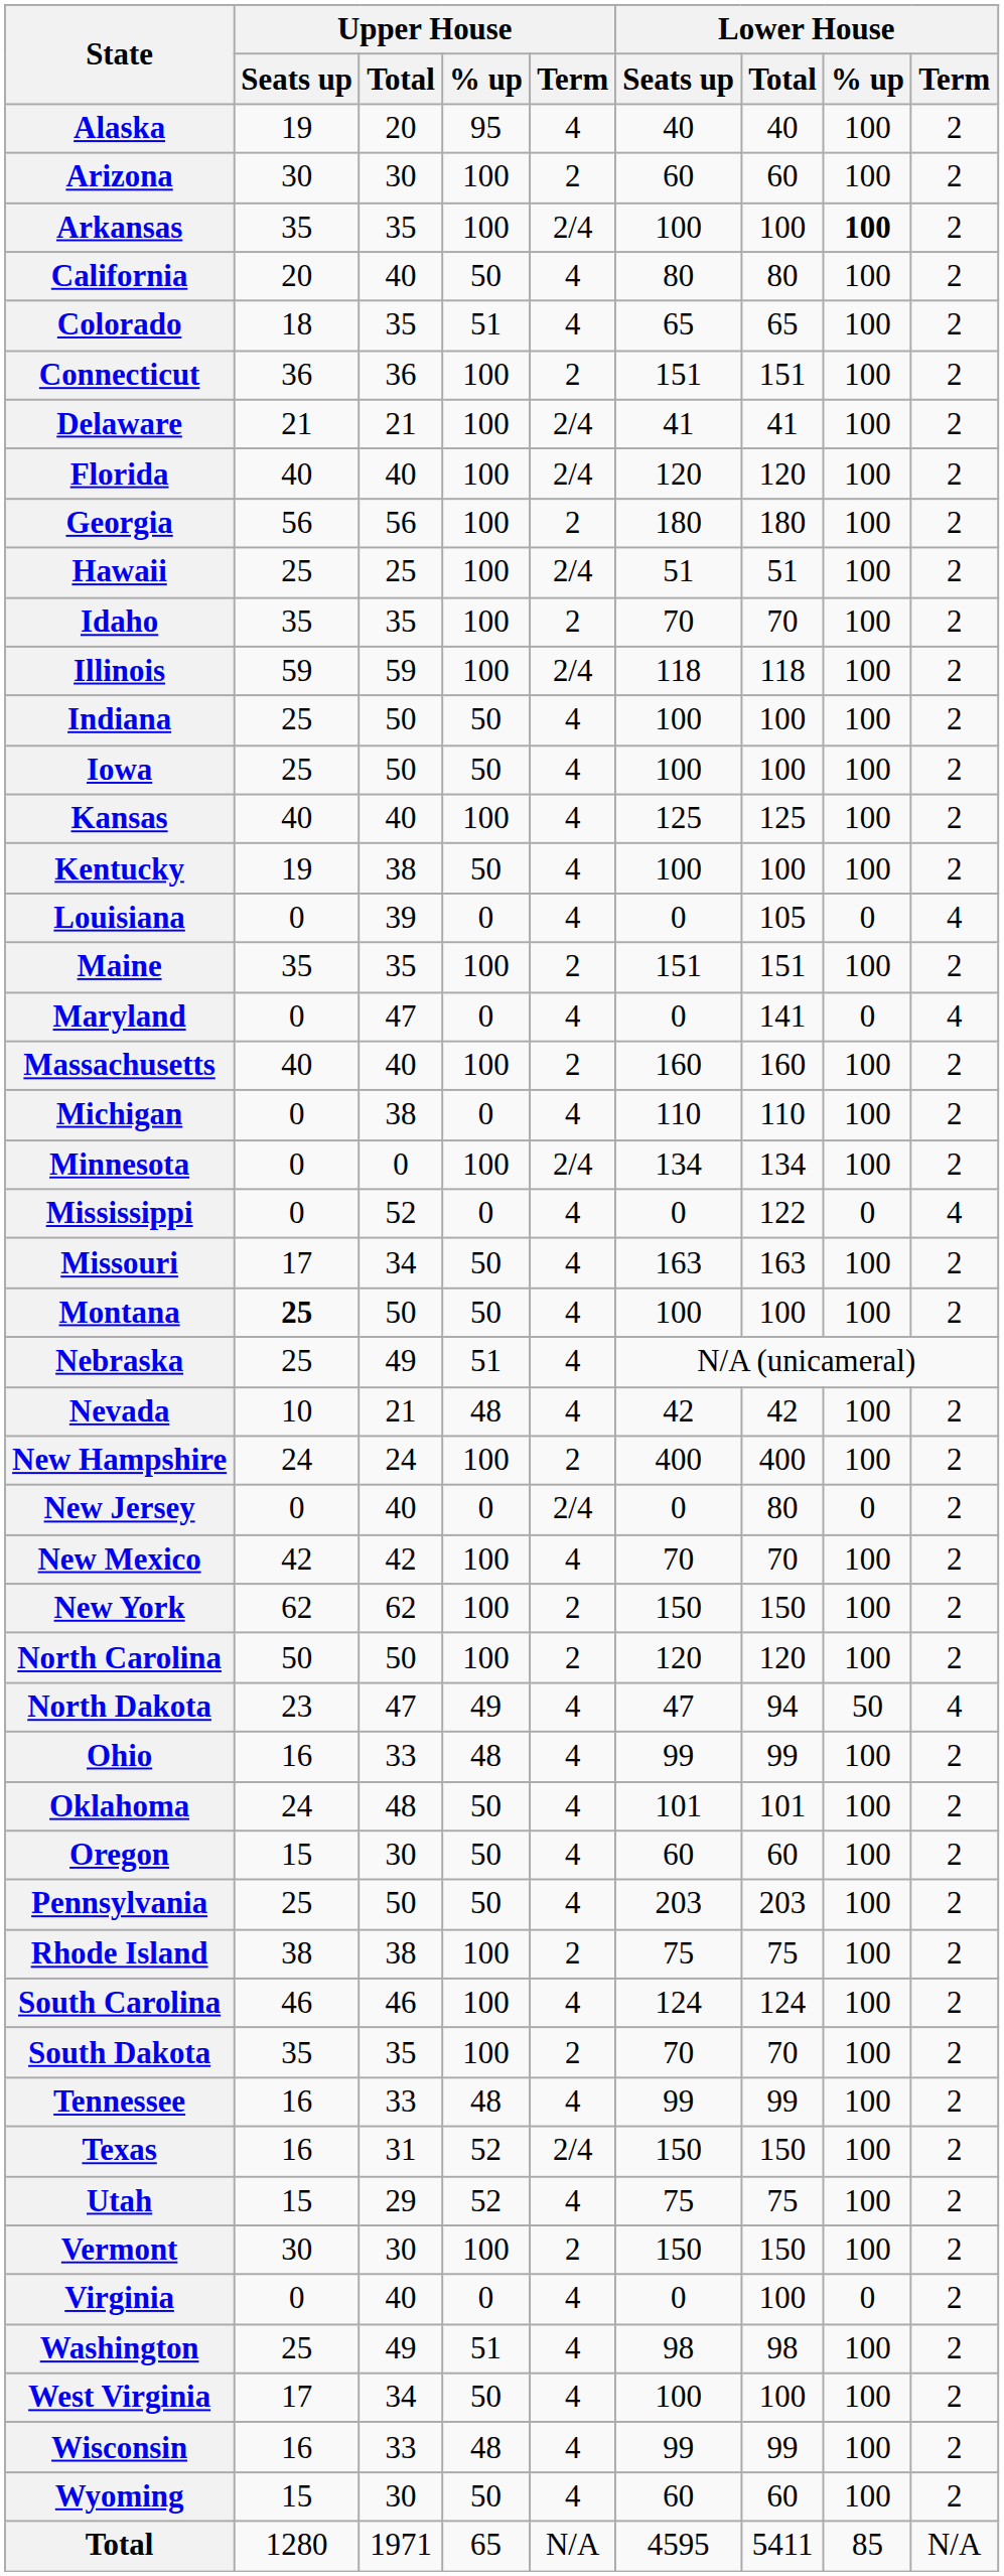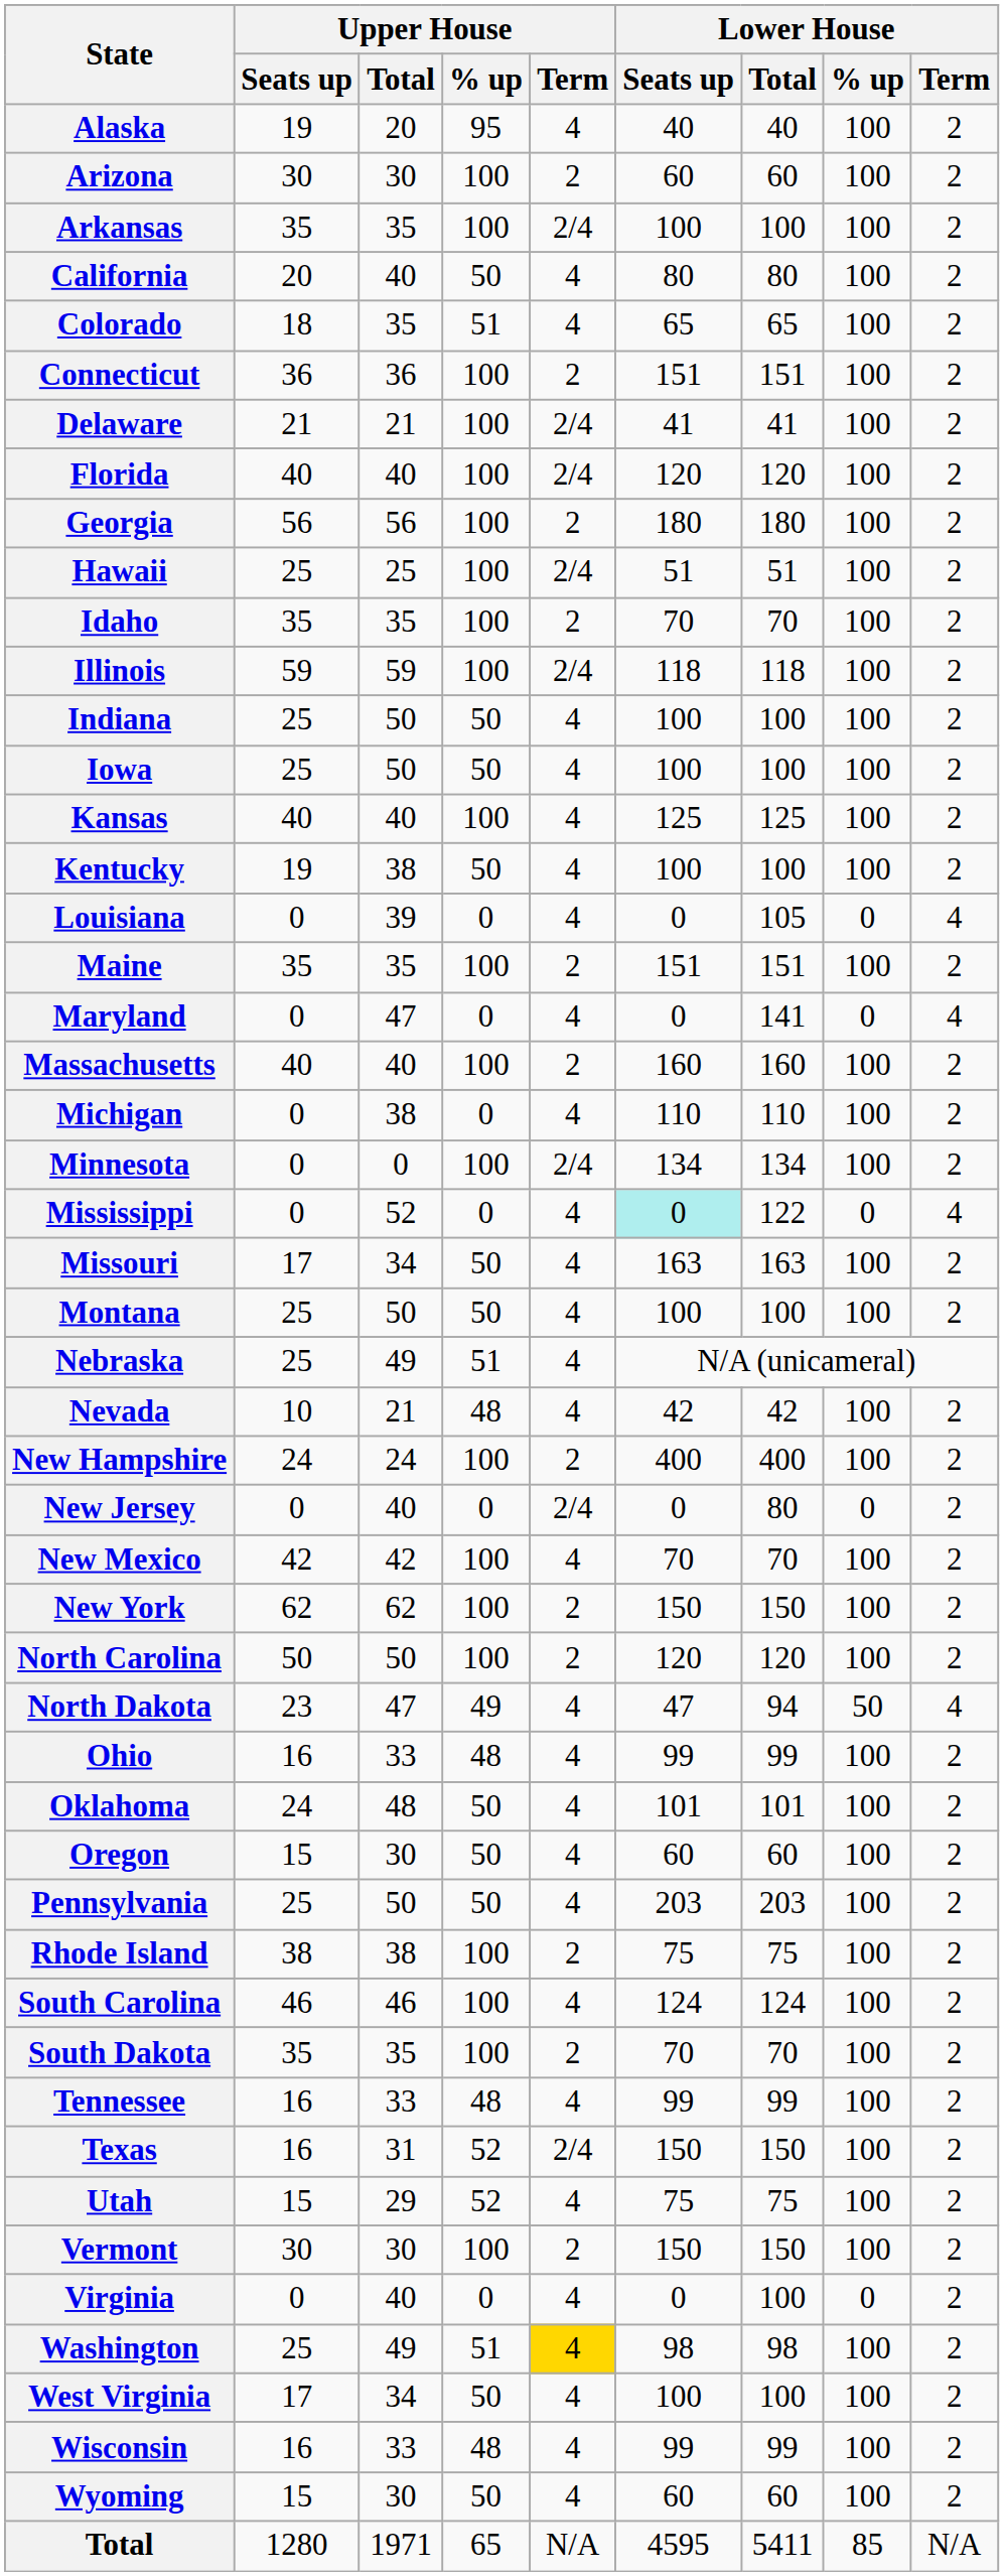Arkansas | Lower House / % up: bold -> normal
Mississippi | Lower House / Seats up: no background -> paleturquoise background
Montana | Upper House / Seats up: bold -> normal
Washington | Upper House / Term: no background -> gold background
